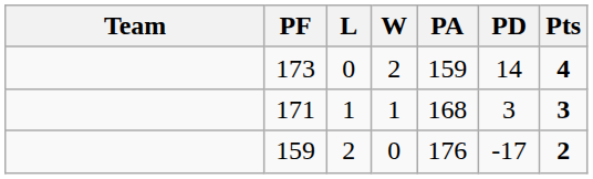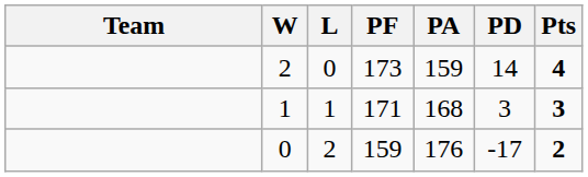columns swapped: W <-> PF
